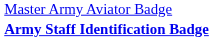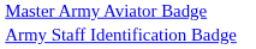row 2 | column 1: bold -> normal
